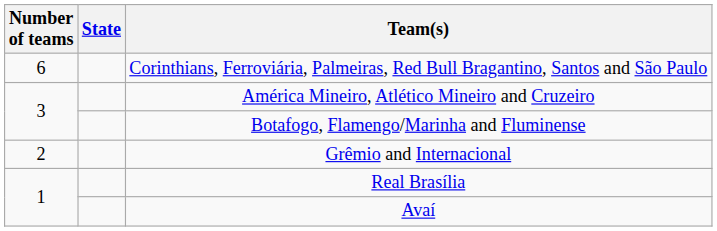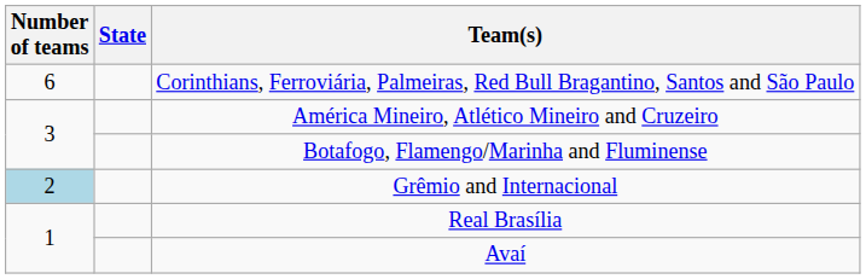Grêmio and Internacional | Number of teams: no background -> lightblue background
